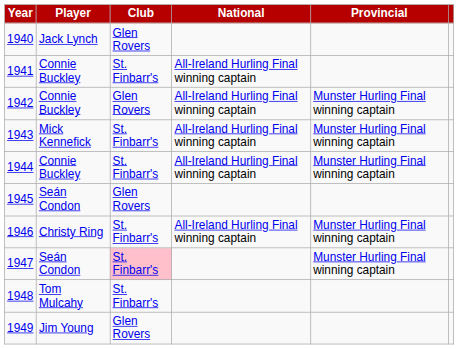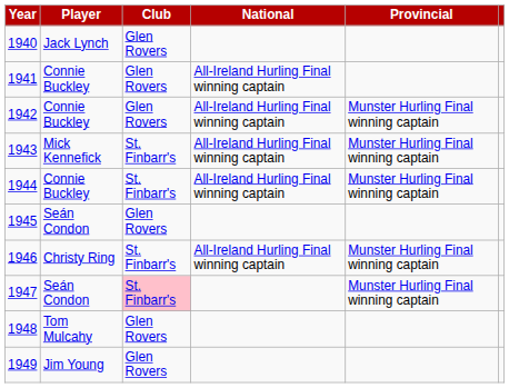1941 | Club: St. Finbarr's -> Glen Rovers
1948 | Club: St. Finbarr's -> Glen Rovers
